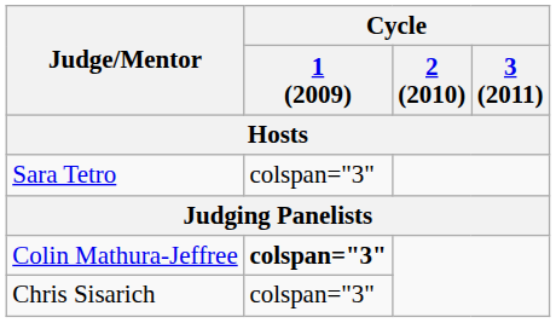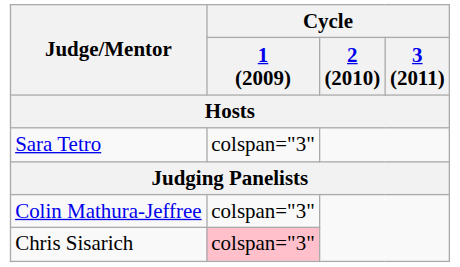Colin Mathura-Jeffree | Cycle / 1 (2009): bold -> normal
Chris Sisarich | Cycle / 1 (2009): no background -> pink background
